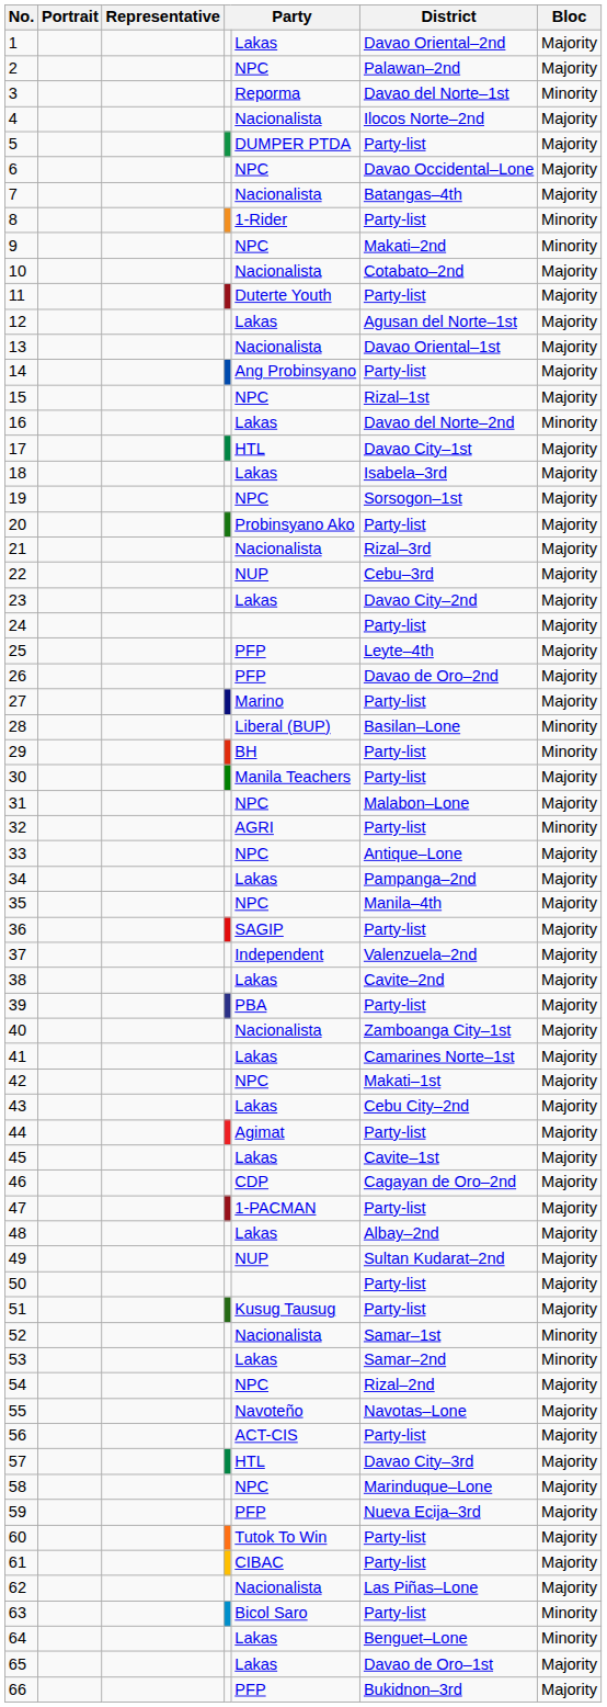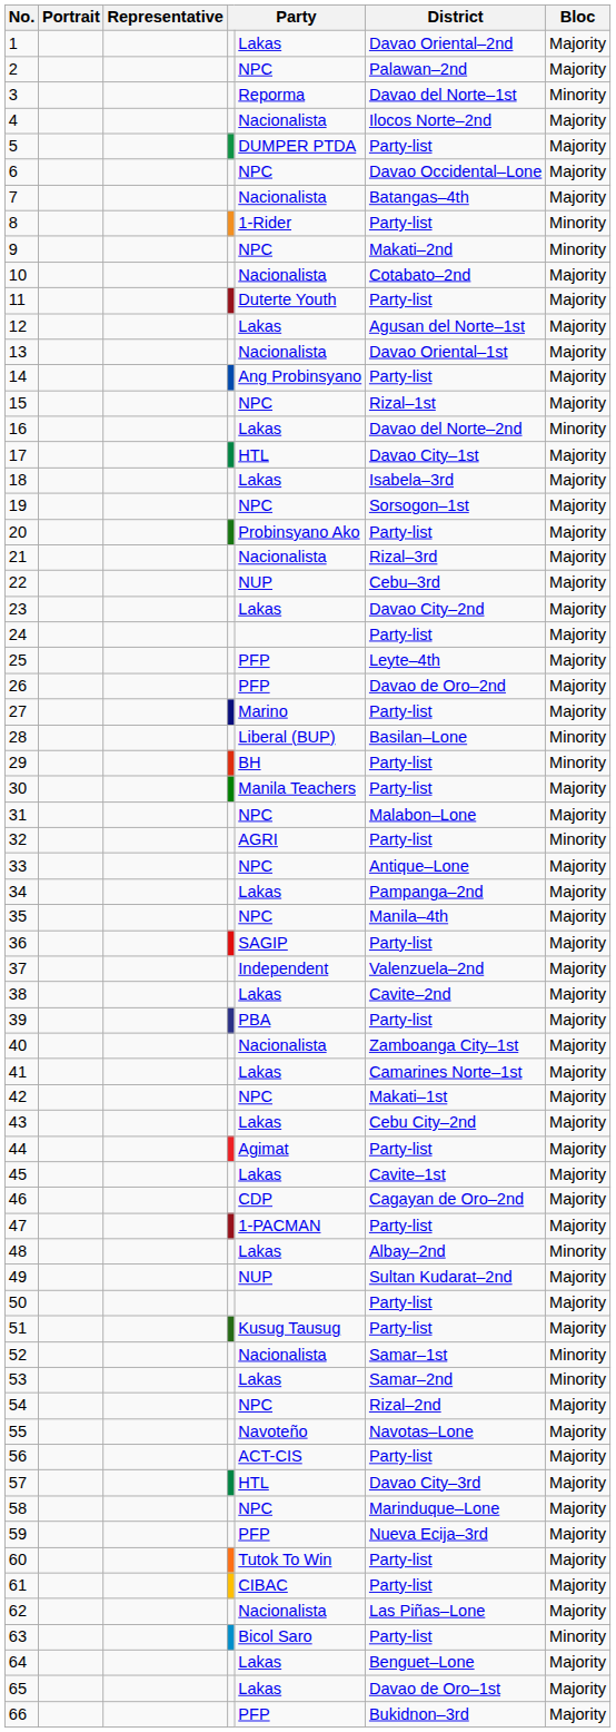48 | Bloc: Majority -> Minority
64 | Bloc: Minority -> Majority
